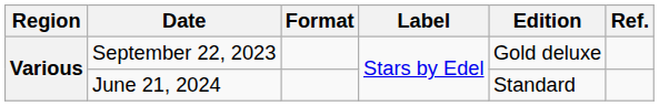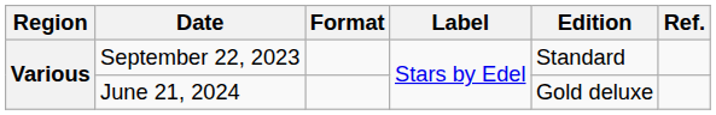September 22, 2023 | Edition: Gold deluxe -> Standard
June 21, 2024 | Edition: Standard -> Gold deluxe
